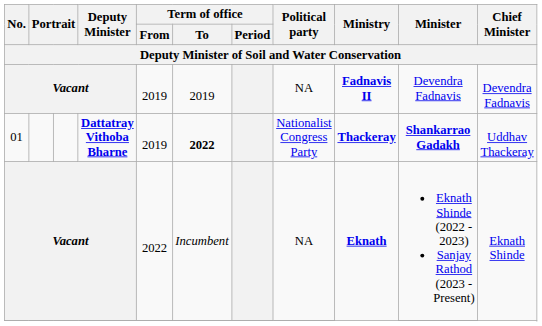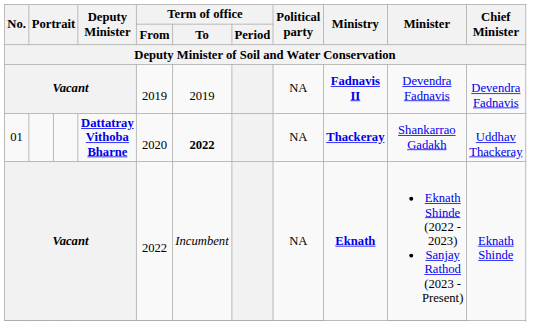01 | Term of office / From: 2019 -> 2020
01 | Political party: Nationalist Congress Party -> NA
01 | Minister: bold -> normal
